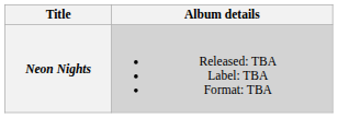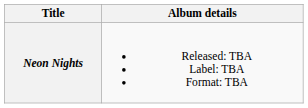Neon Nights | Album details: lightgrey background -> no background
